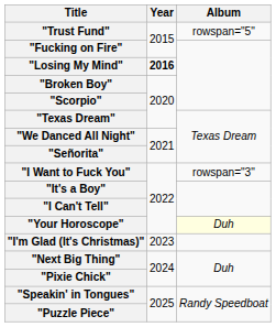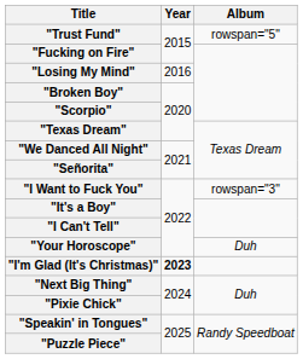"Losing My Mind" | Year: bold -> normal
"Your Horoscope" | Album: lightyellow background -> no background
"I'm Glad (It's Christmas)" | Year: normal -> bold
